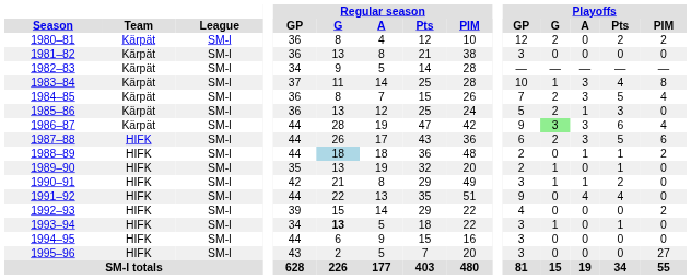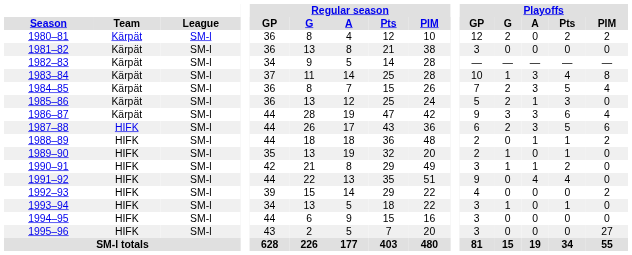1986–87 | Playoffs / G: lightgreen background -> no background
1988–89 | Regular season / G: lightblue background -> no background
1993–94 | Regular season / G: bold -> normal
